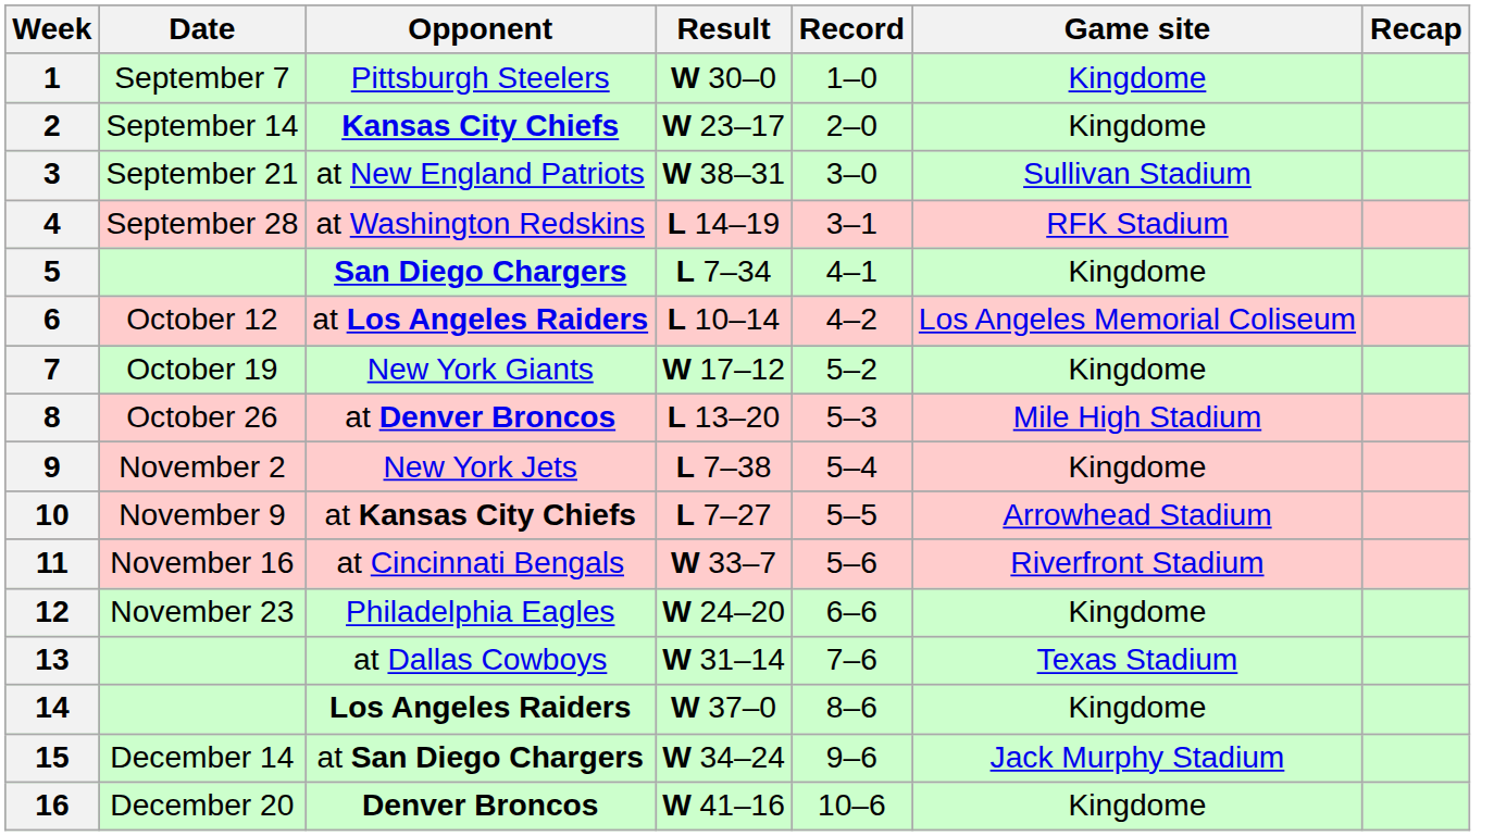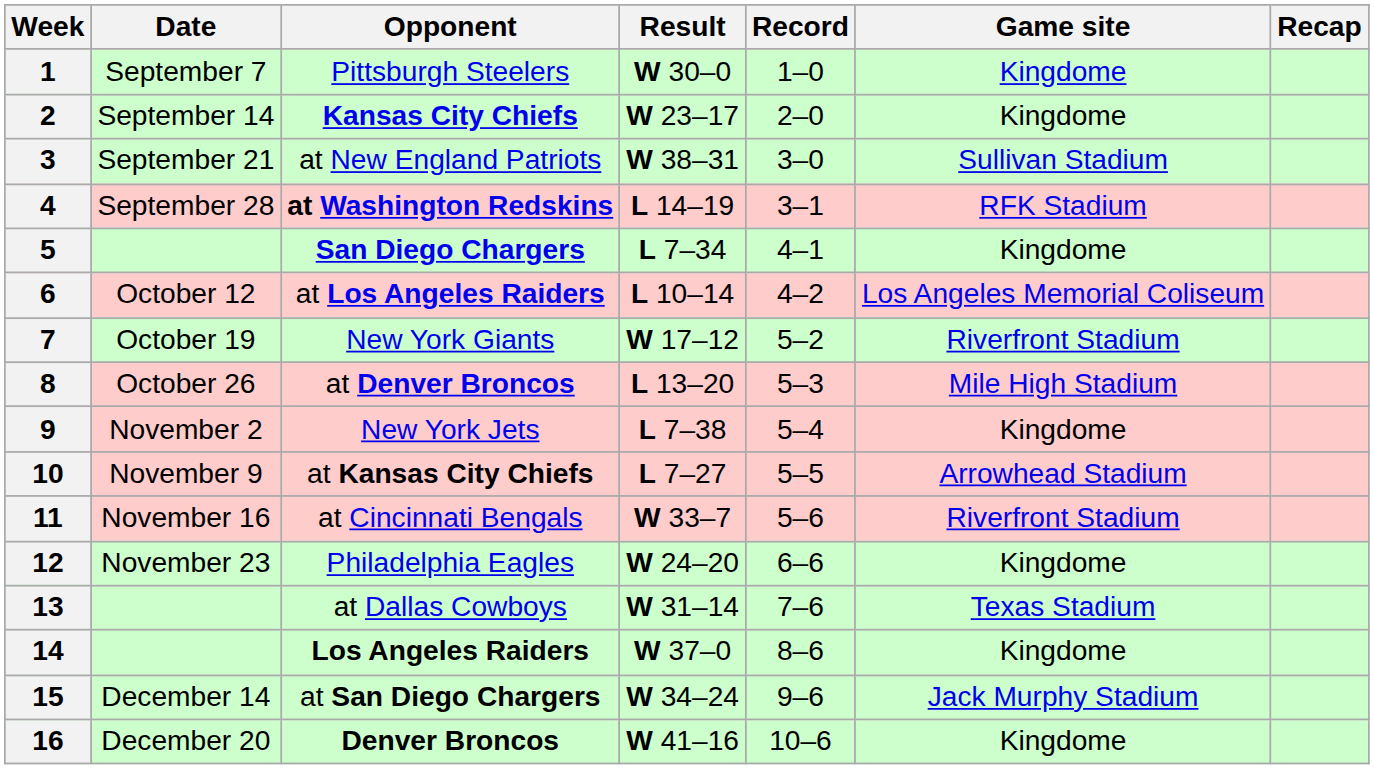4 | Opponent: normal -> bold
7 | Game site: Kingdome -> Riverfront Stadium
